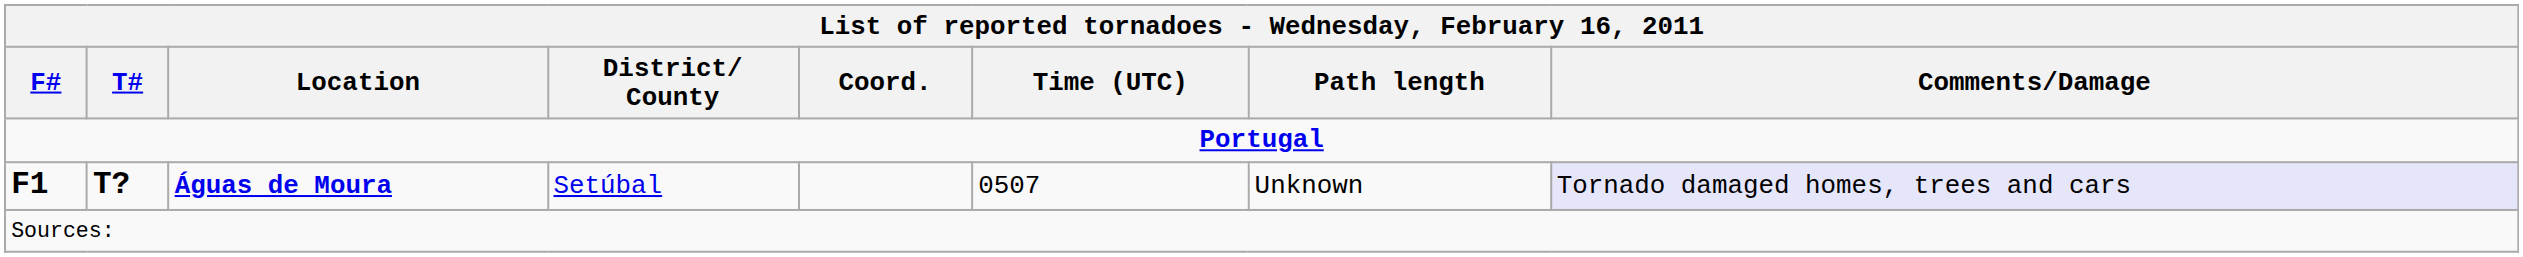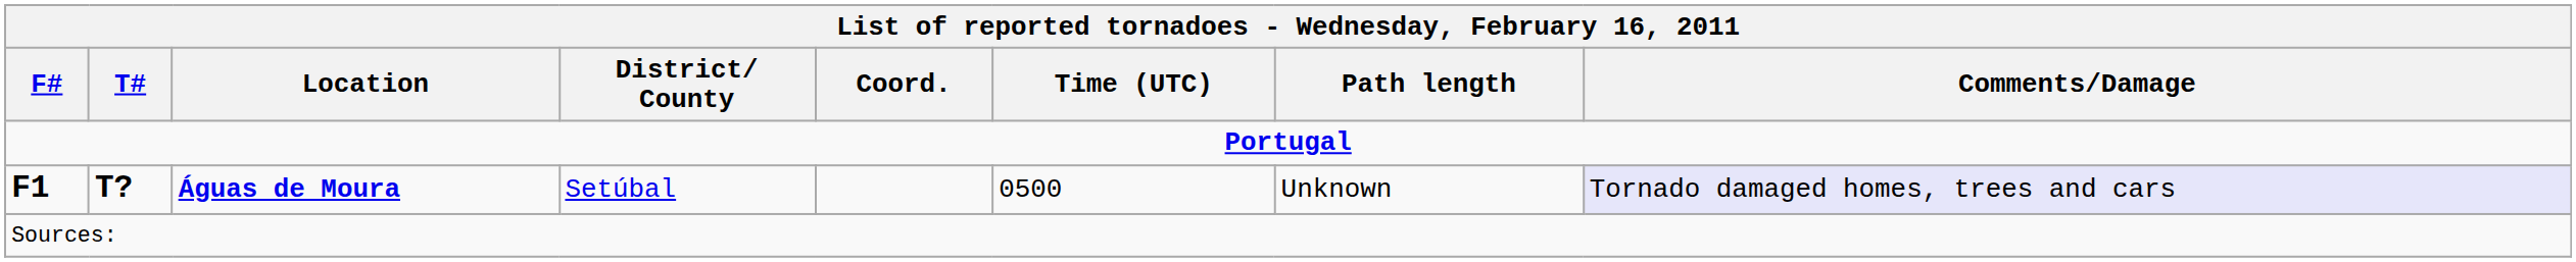F1 | Time (UTC): 0507 -> 0500
